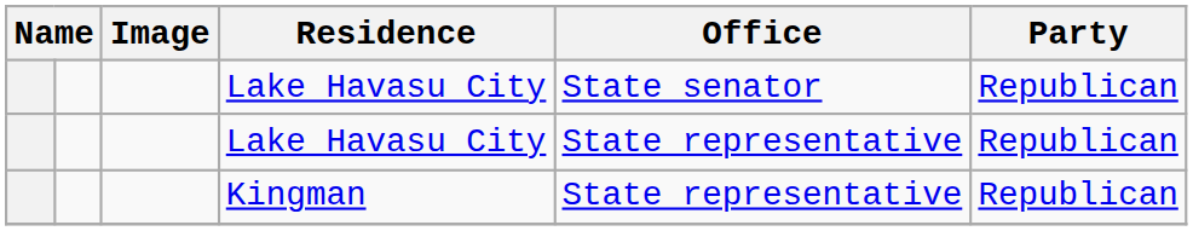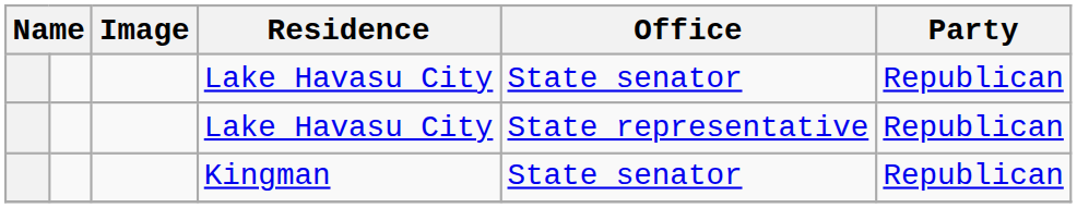Kingman | Office: State representative -> State senator
